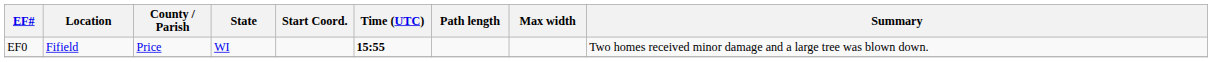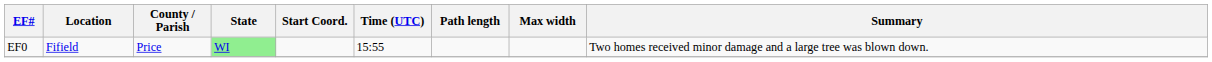EF0 | State: no background -> lightgreen background
EF0 | Time (UTC): bold -> normal
